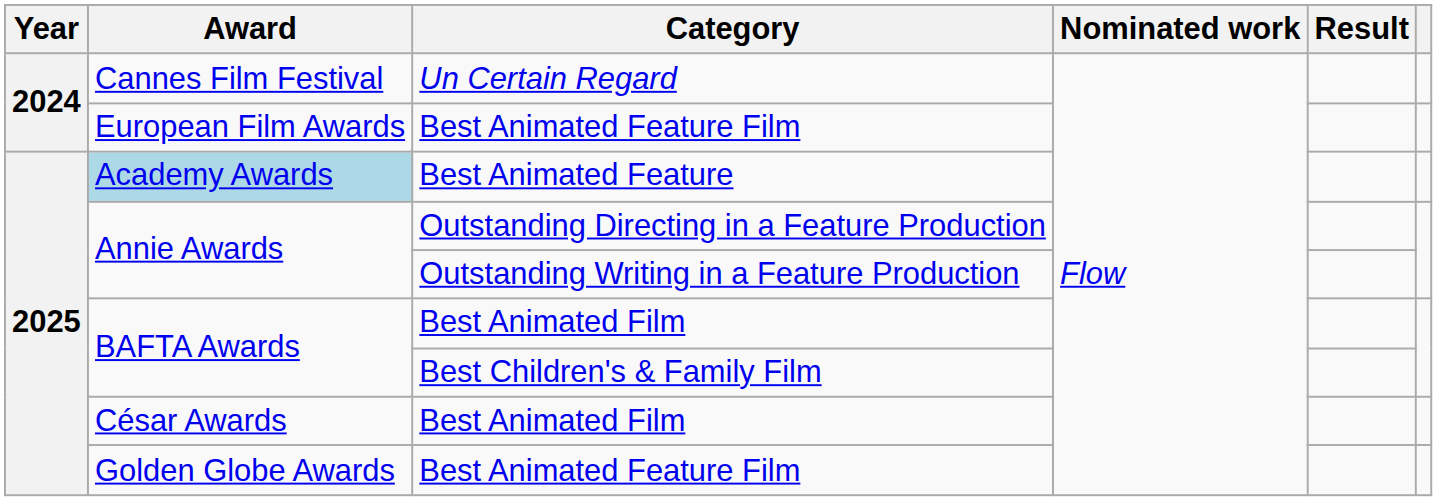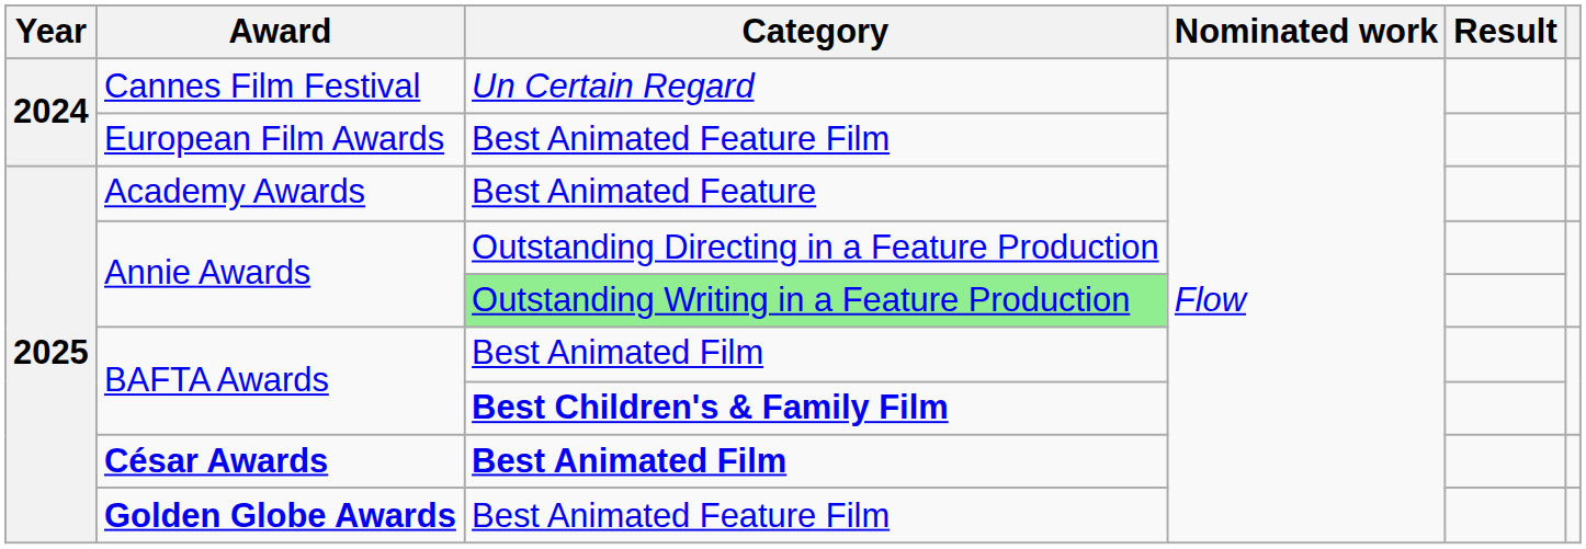Academy Awards | Award: lightblue background -> no background
Annie Awards / Outstanding Writing in a Feature Production | Category: no background -> lightgreen background
BAFTA Awards / Best Children's & Family Film | Category: normal -> bold
César Awards | Award: normal -> bold
César Awards | Category: normal -> bold
Golden Globe Awards | Award: normal -> bold
